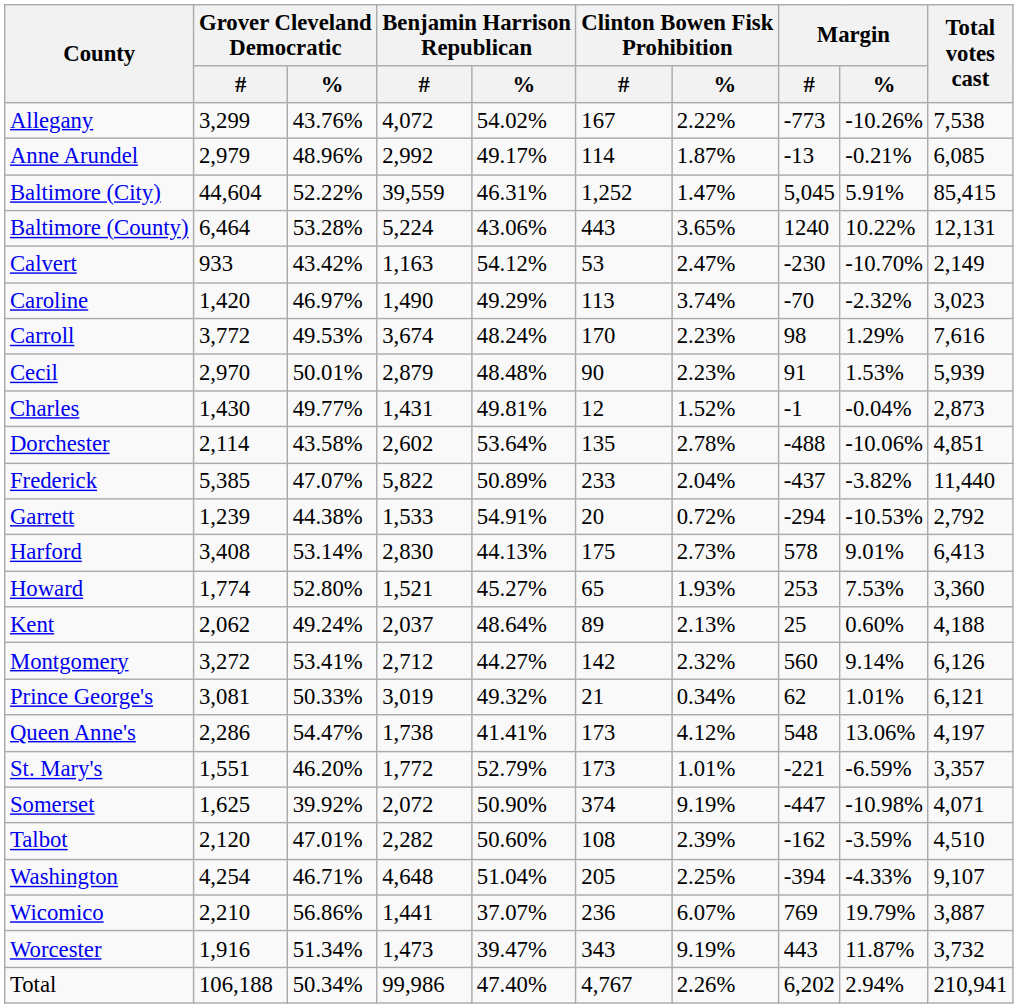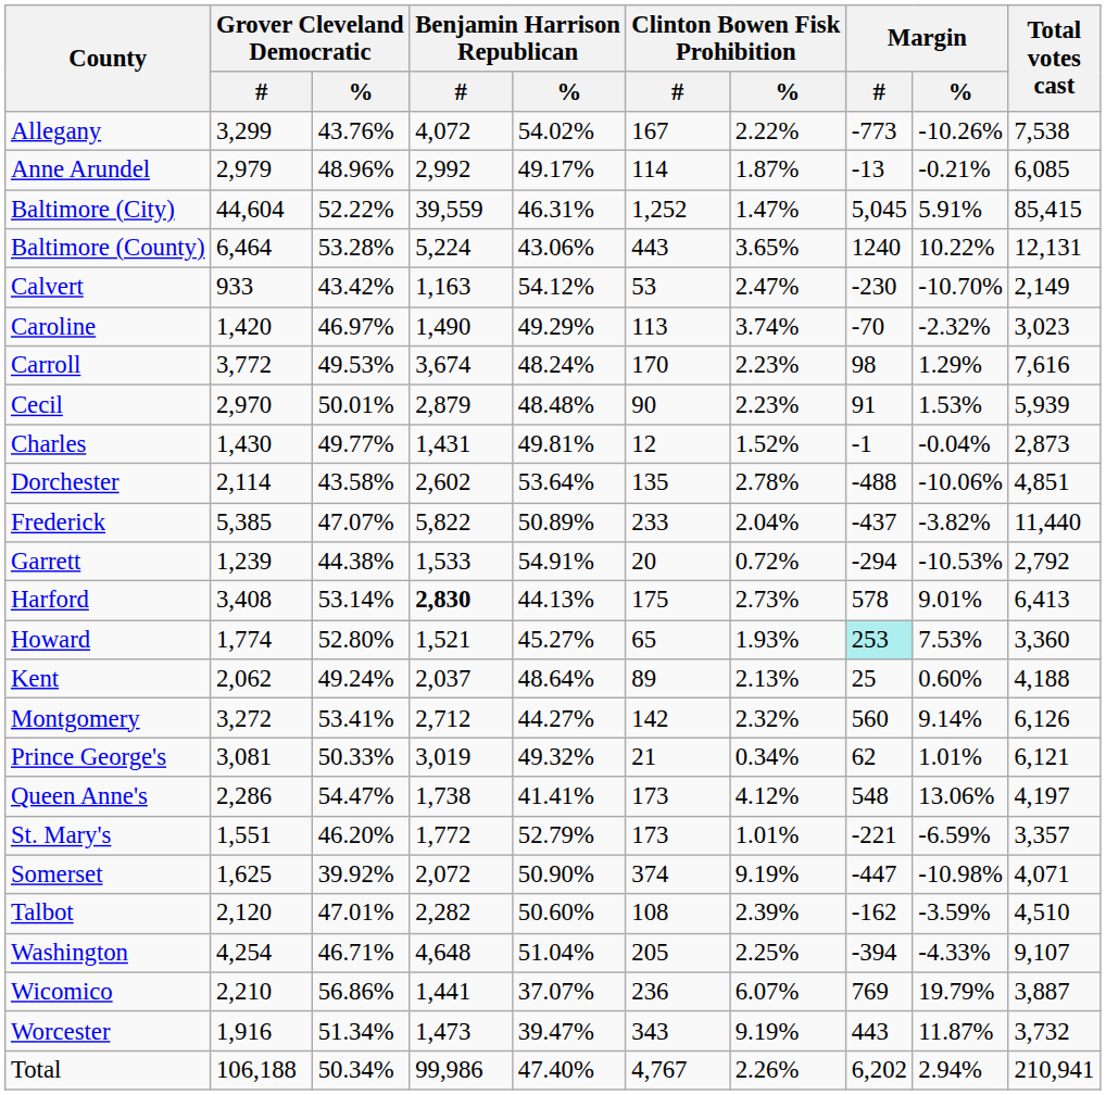Harford | Benjamin Harrison Republican / #: normal -> bold
Howard | Margin / #: no background -> paleturquoise background
